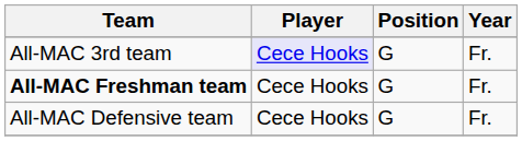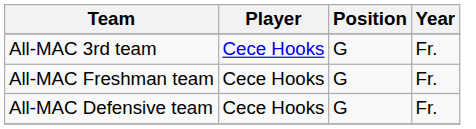row 2 | Player: lavender background -> no background
row 3 | Team: bold -> normal
